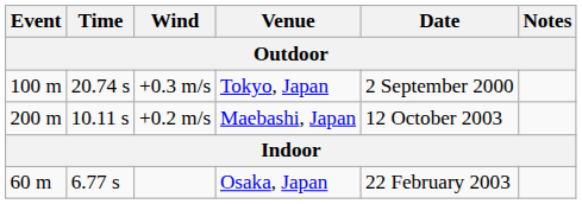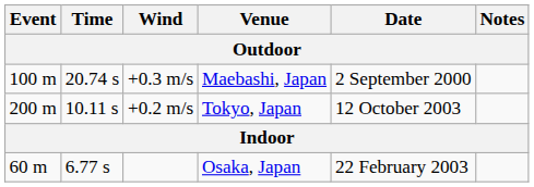+0.3 m/s | Venue: Tokyo, Japan -> Maebashi, Japan
+0.2 m/s | Venue: Maebashi, Japan -> Tokyo, Japan
